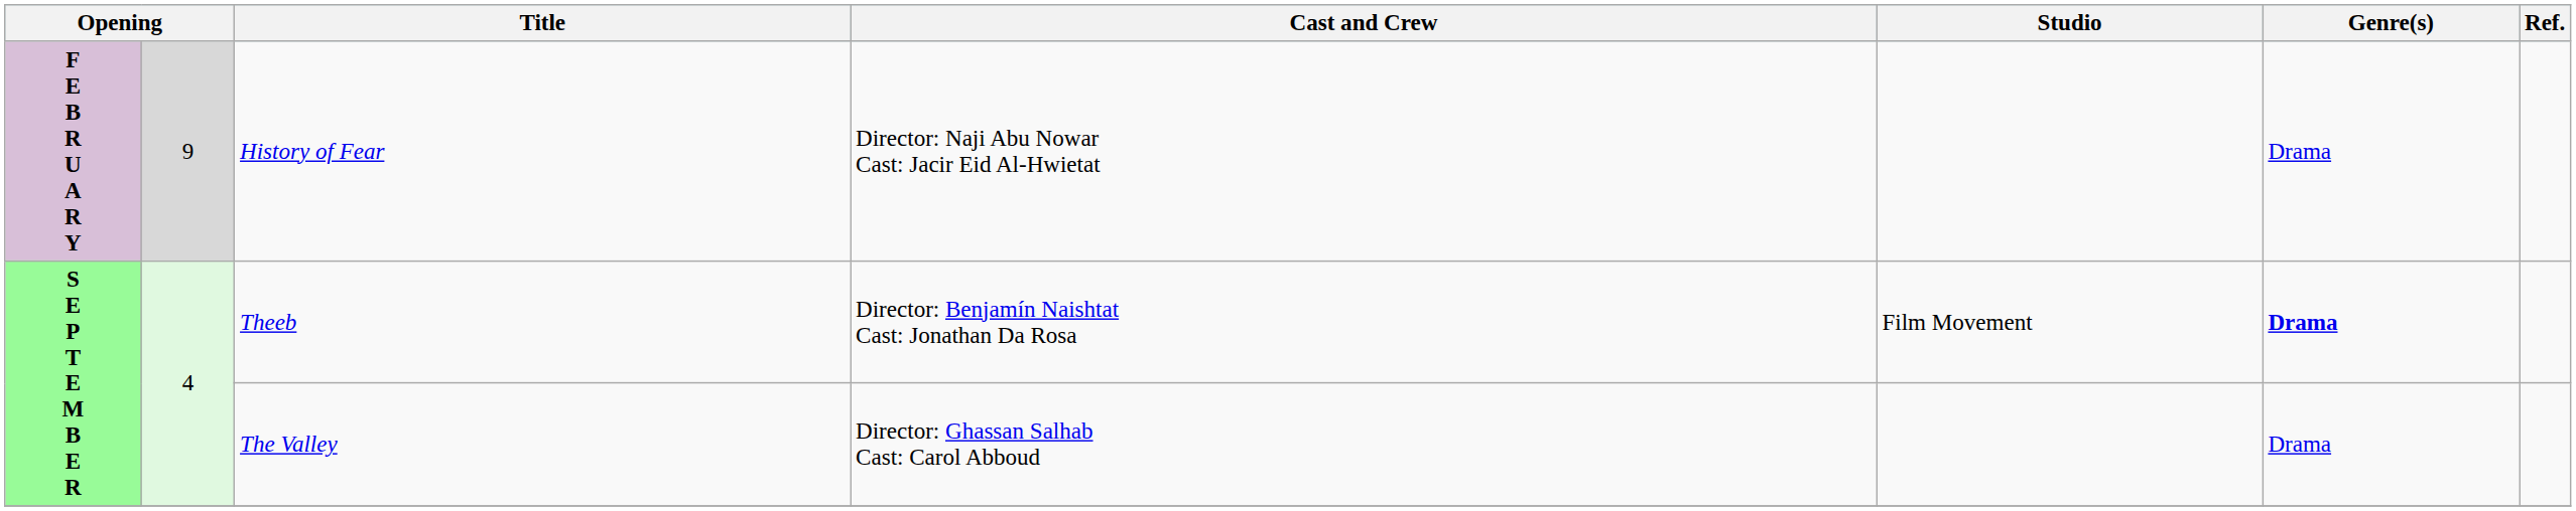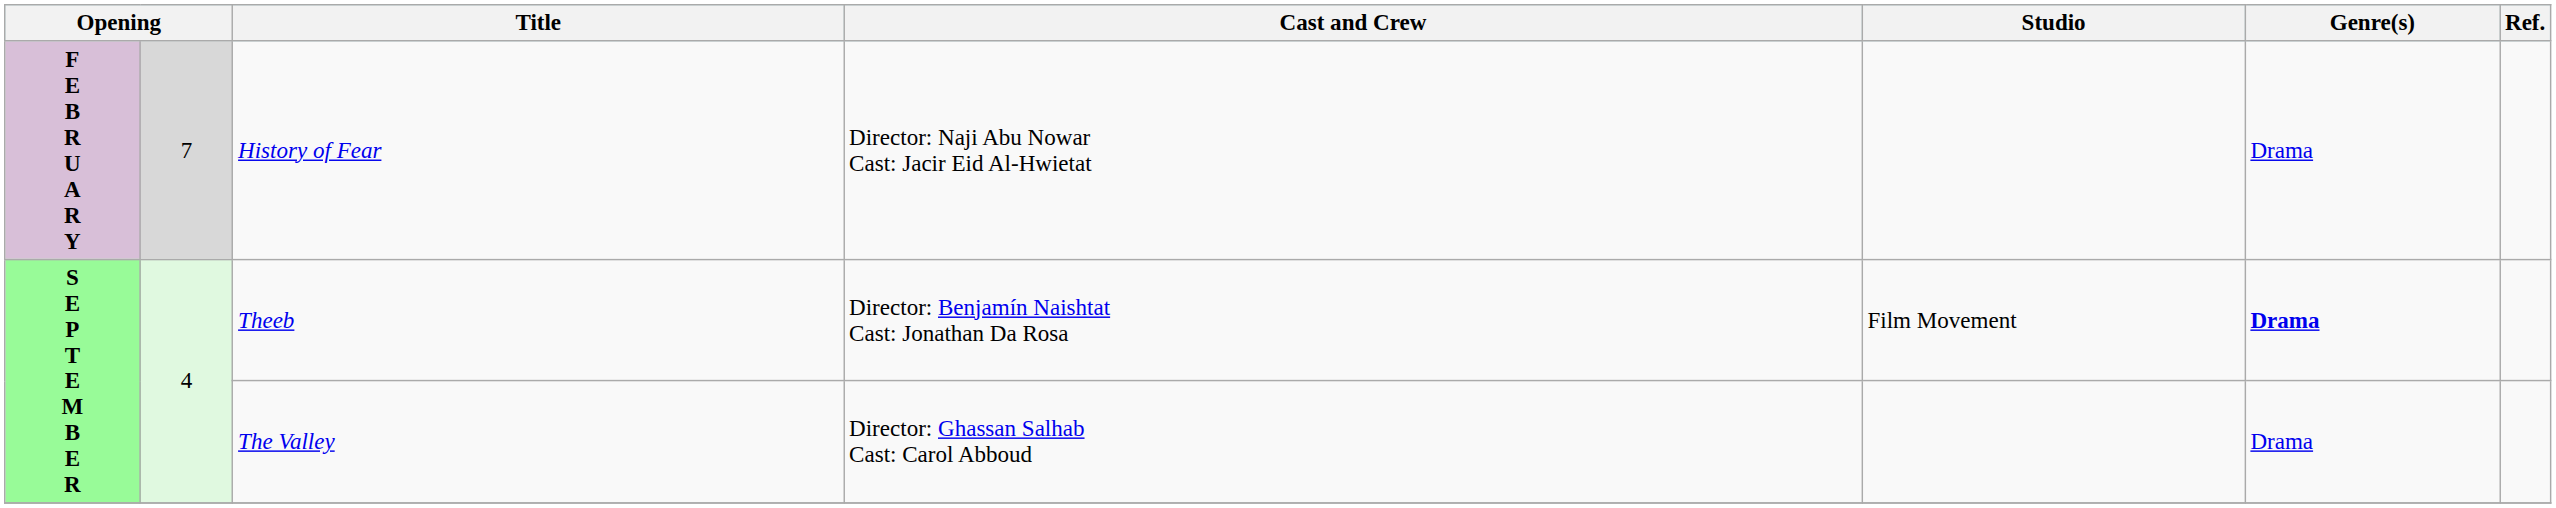History of Fear | column 2: 9 -> 7
